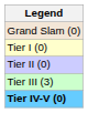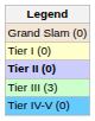row 4 | column 1: normal -> bold
row 6 | column 1: bold -> normal
